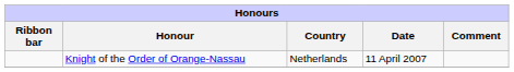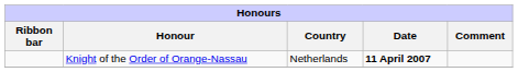Knight of the Order of Orange-Nassau | Date: normal -> bold
